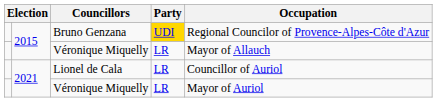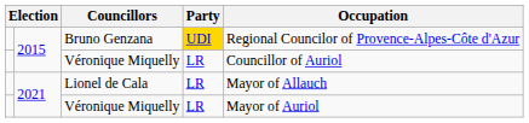2015 / Véronique Miquelly | Occupation: Mayor of Allauch -> Councillor of Auriol
Lionel de Cala | Occupation: Councillor of Auriol -> Mayor of Allauch
